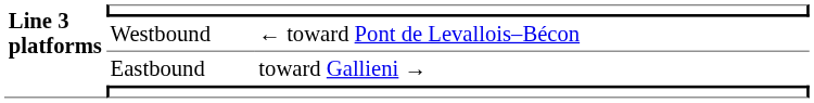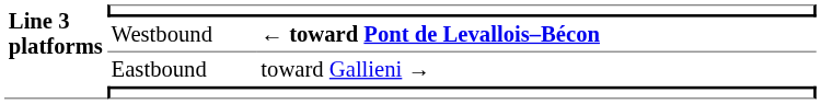Westbound | column 3: normal -> bold
